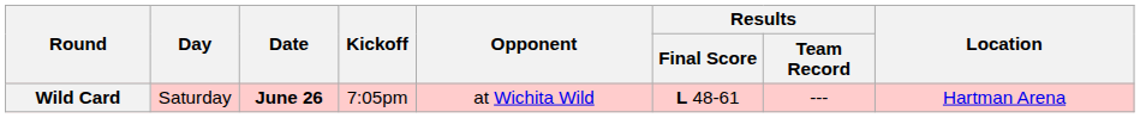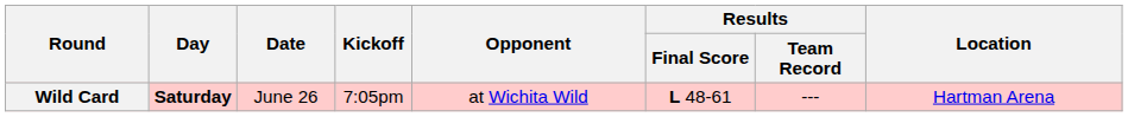Wild Card | Day: normal -> bold
Wild Card | Date: bold -> normal
